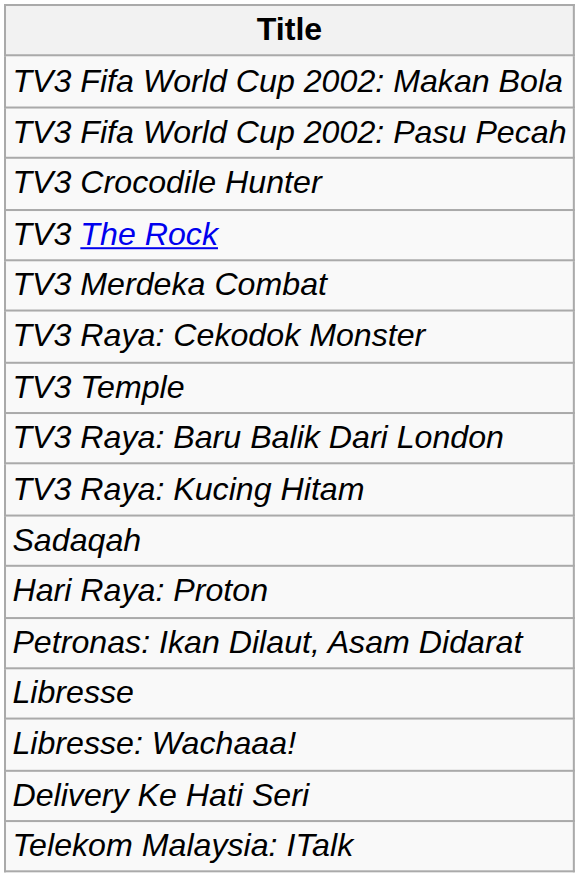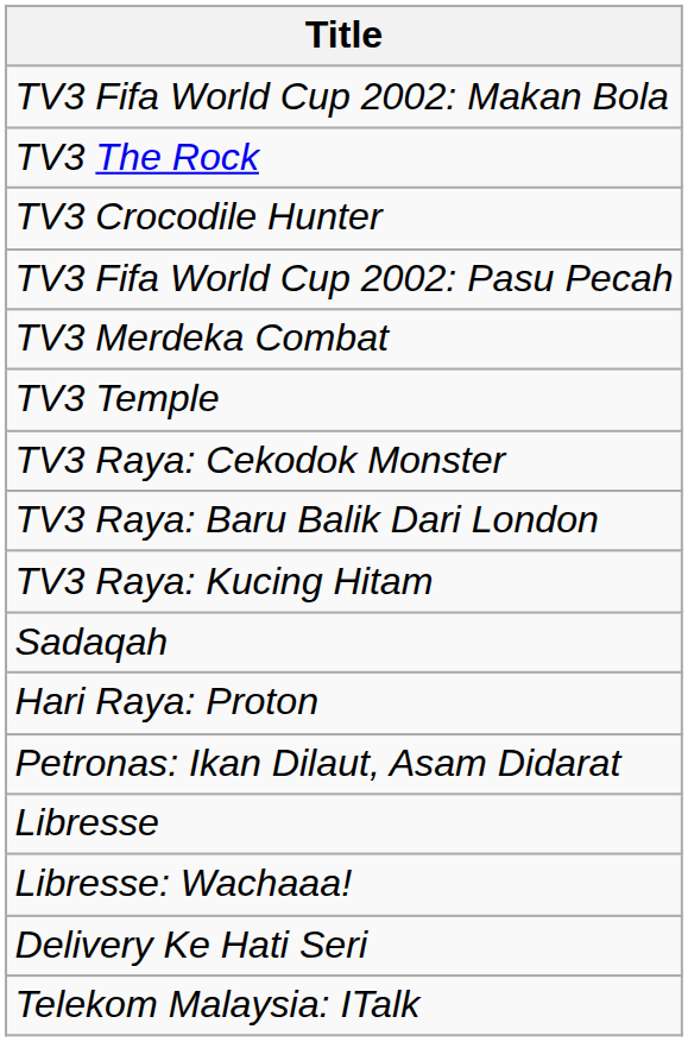row 3 | column 1: TV3 Fifa World Cup 2002: Pasu Pecah -> TV3 The Rock
row 5 | column 1: TV3 The Rock -> TV3 Fifa World Cup 2002: Pasu Pecah
row 7 | column 1: TV3 Raya: Cekodok Monster -> TV3 Temple
row 8 | column 1: TV3 Temple -> TV3 Raya: Cekodok Monster
